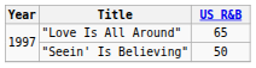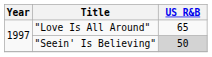"Seein' Is Believing" | US R&B: no background -> lightgrey background
